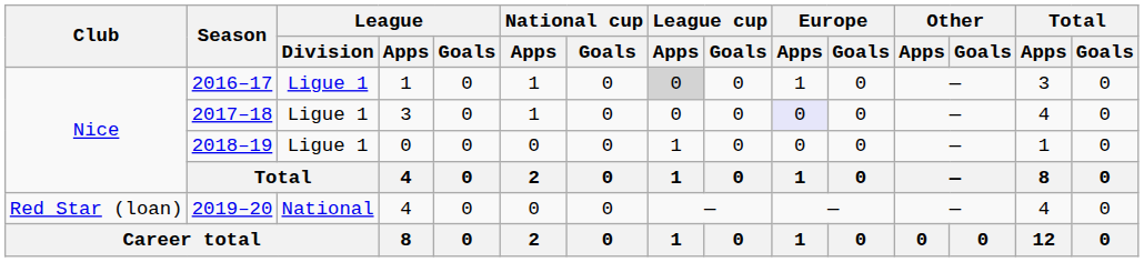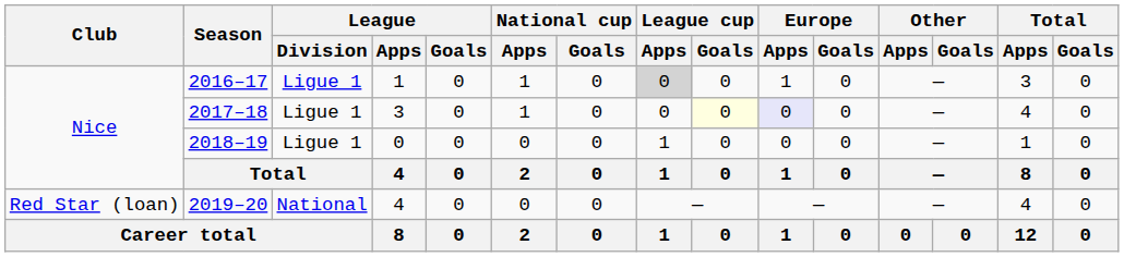2017–18 | League cup / Goals: no background -> lightyellow background
